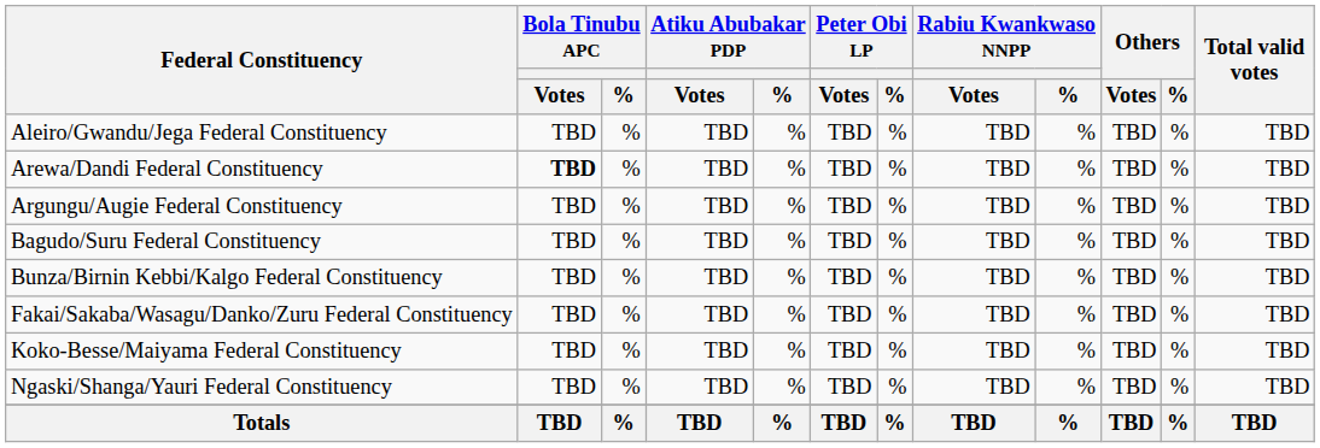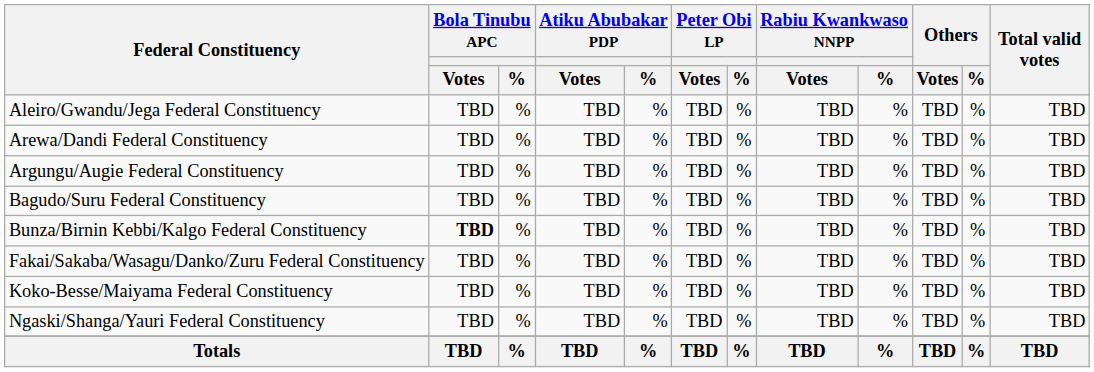Arewa/Dandi Federal Constituency | Bola Tinubu APC / Votes: bold -> normal
Bunza/Birnin Kebbi/Kalgo Federal Constituency | Bola Tinubu APC / Votes: normal -> bold
